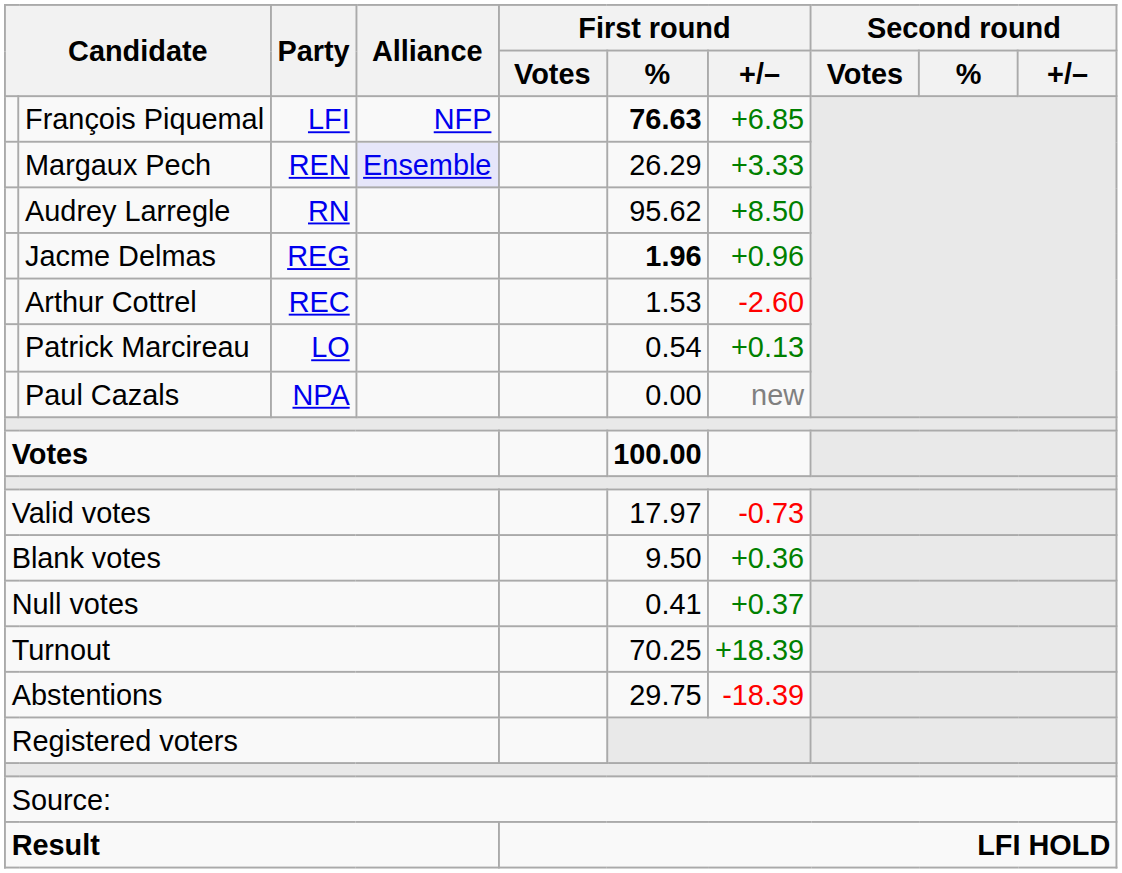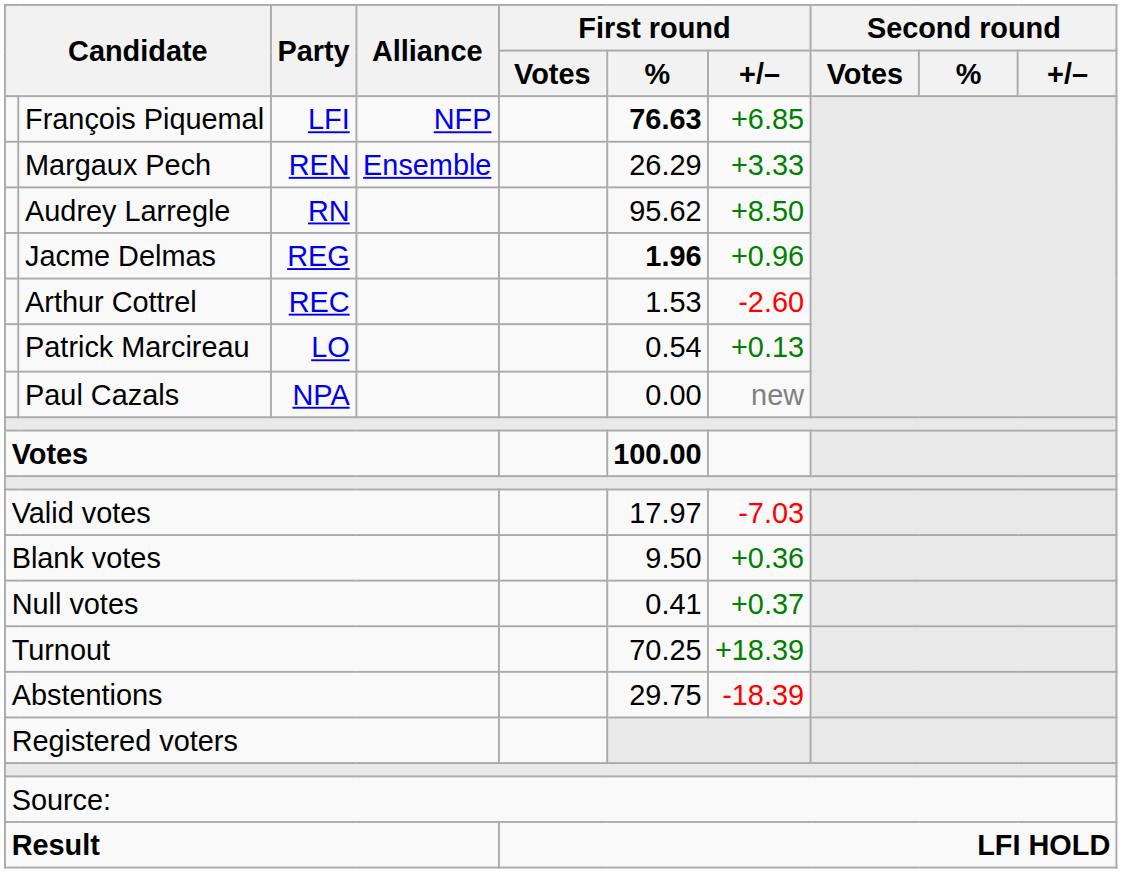Margaux Pech | Alliance: lavender background -> no background
Valid votes | First round / +/–: -0.73 -> -7.03
